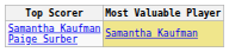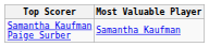Samantha Kaufman Paige Surber | Most Valuable Player: khaki background -> no background
